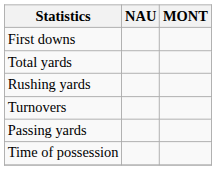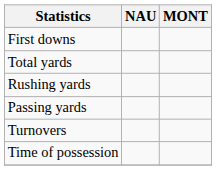rows swapped: Passing yards <-> Turnovers
